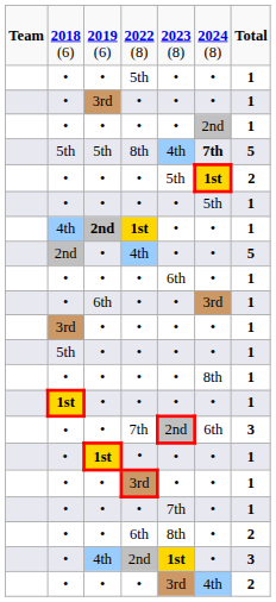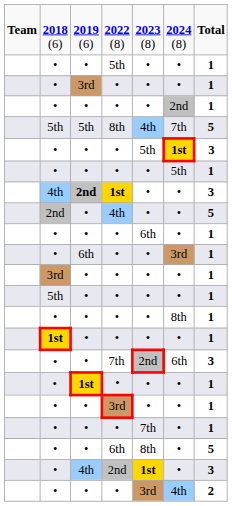row 5 | column 6: bold -> normal
row 6 | column 7: 2 -> 3
row 8 | column 7: 1 -> 3
row 20 | column 7: 2 -> 5
